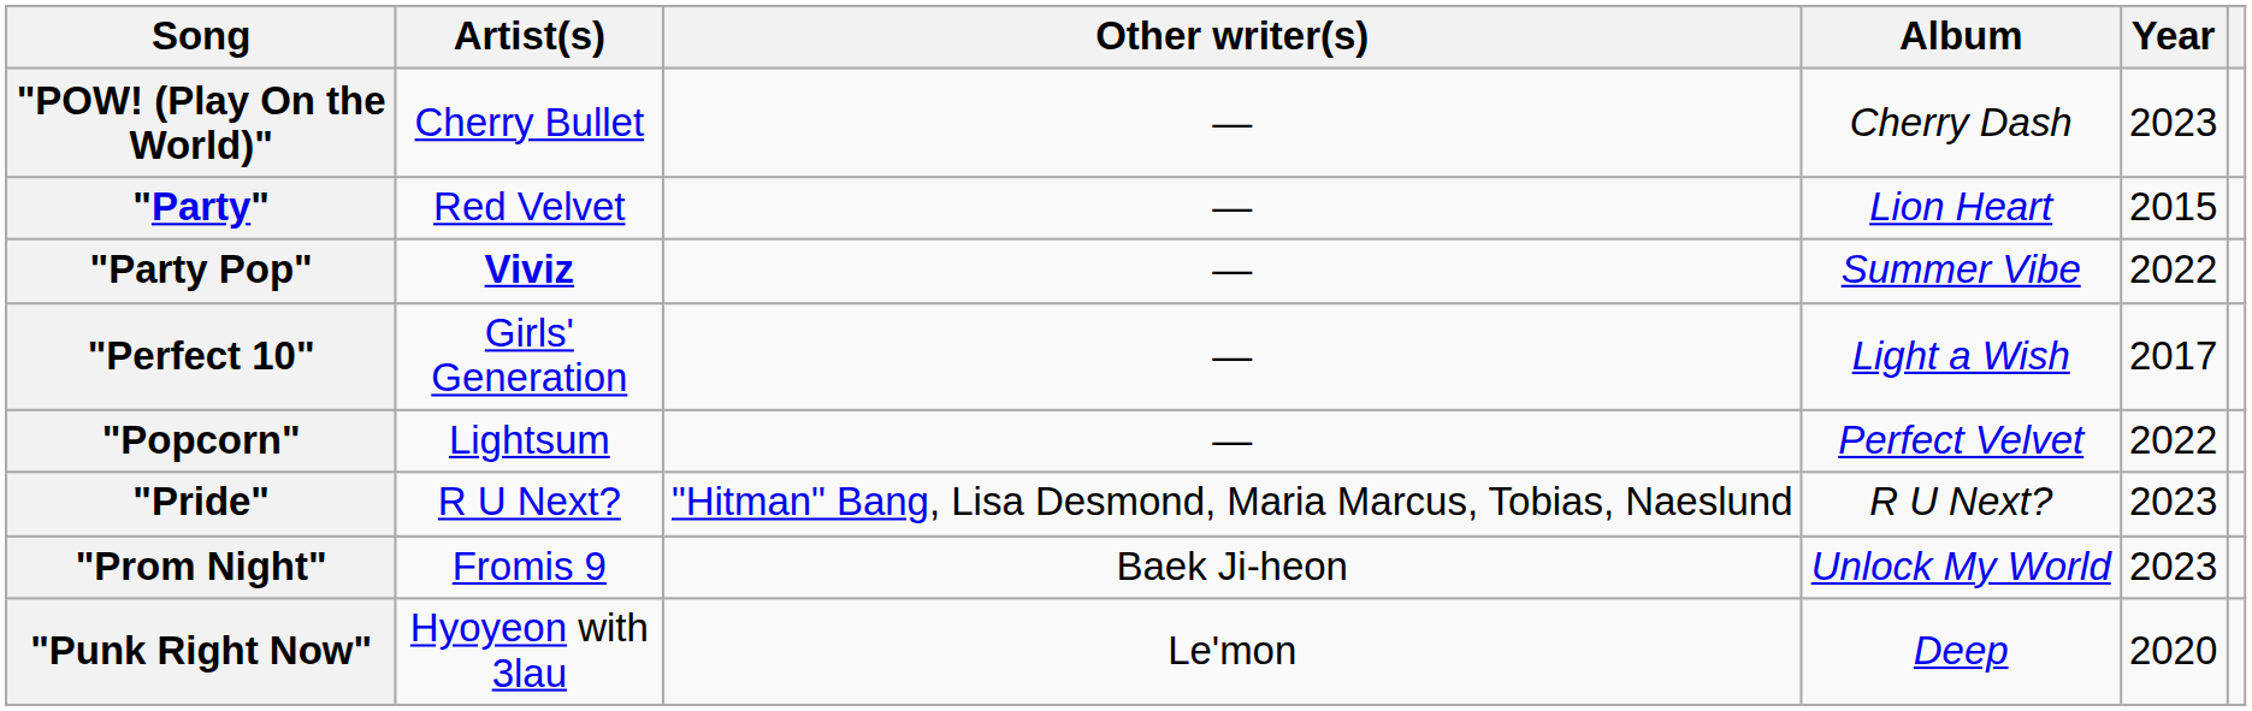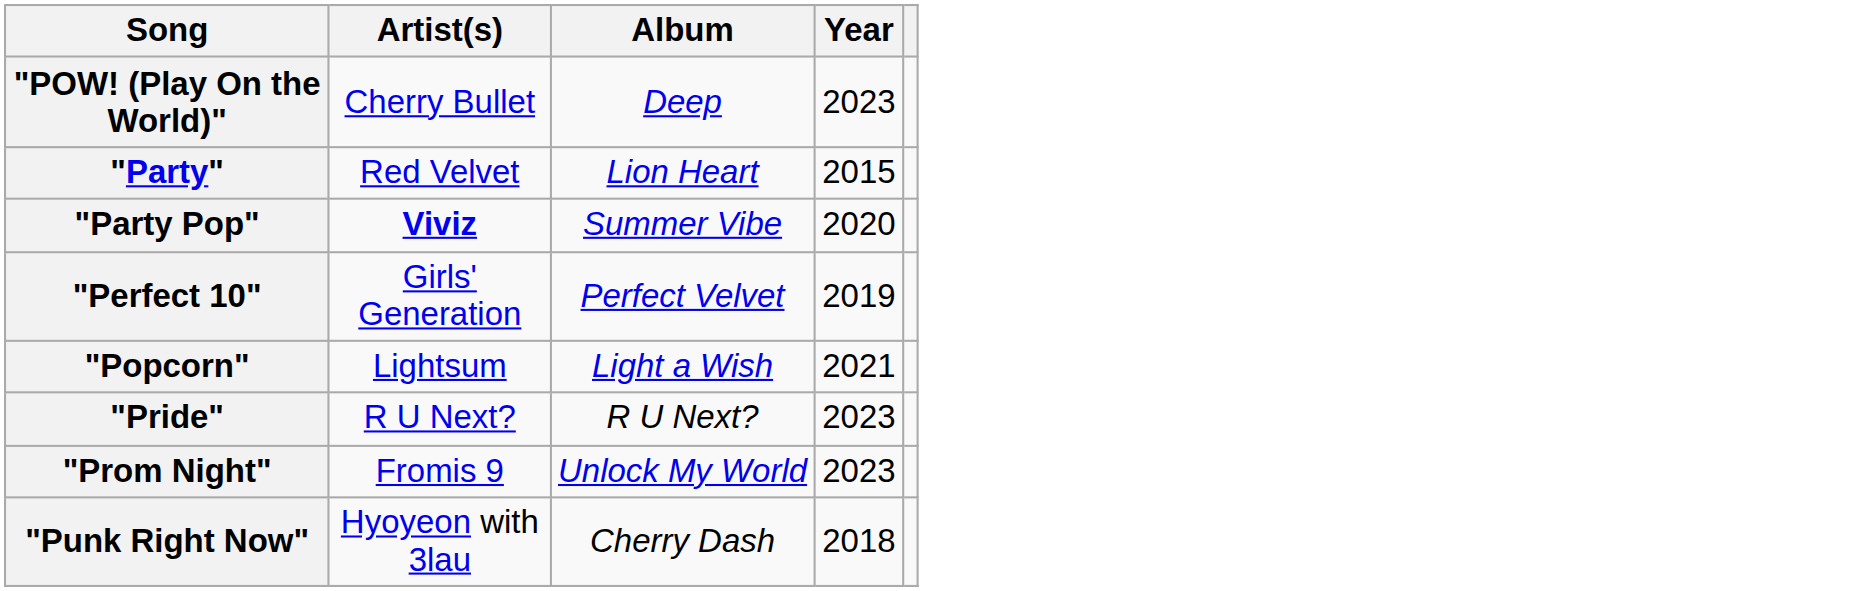- column: Other writer(s) | — | — | — | — | — | "Hitman" Bang, Lisa Desmond, Maria Marcus, Tobias, Naeslund | Baek Ji-heon | Le'mon
"POW! (Play On the World)" | Album: Cherry Dash -> Deep
"Party Pop" | Year: 2022 -> 2020
"Perfect 10" | Album: Light a Wish -> Perfect Velvet
"Perfect 10" | Year: 2017 -> 2019
"Popcorn" | Album: Perfect Velvet -> Light a Wish
"Popcorn" | Year: 2022 -> 2021
"Punk Right Now" | Album: Deep -> Cherry Dash
"Punk Right Now" | Year: 2020 -> 2018
